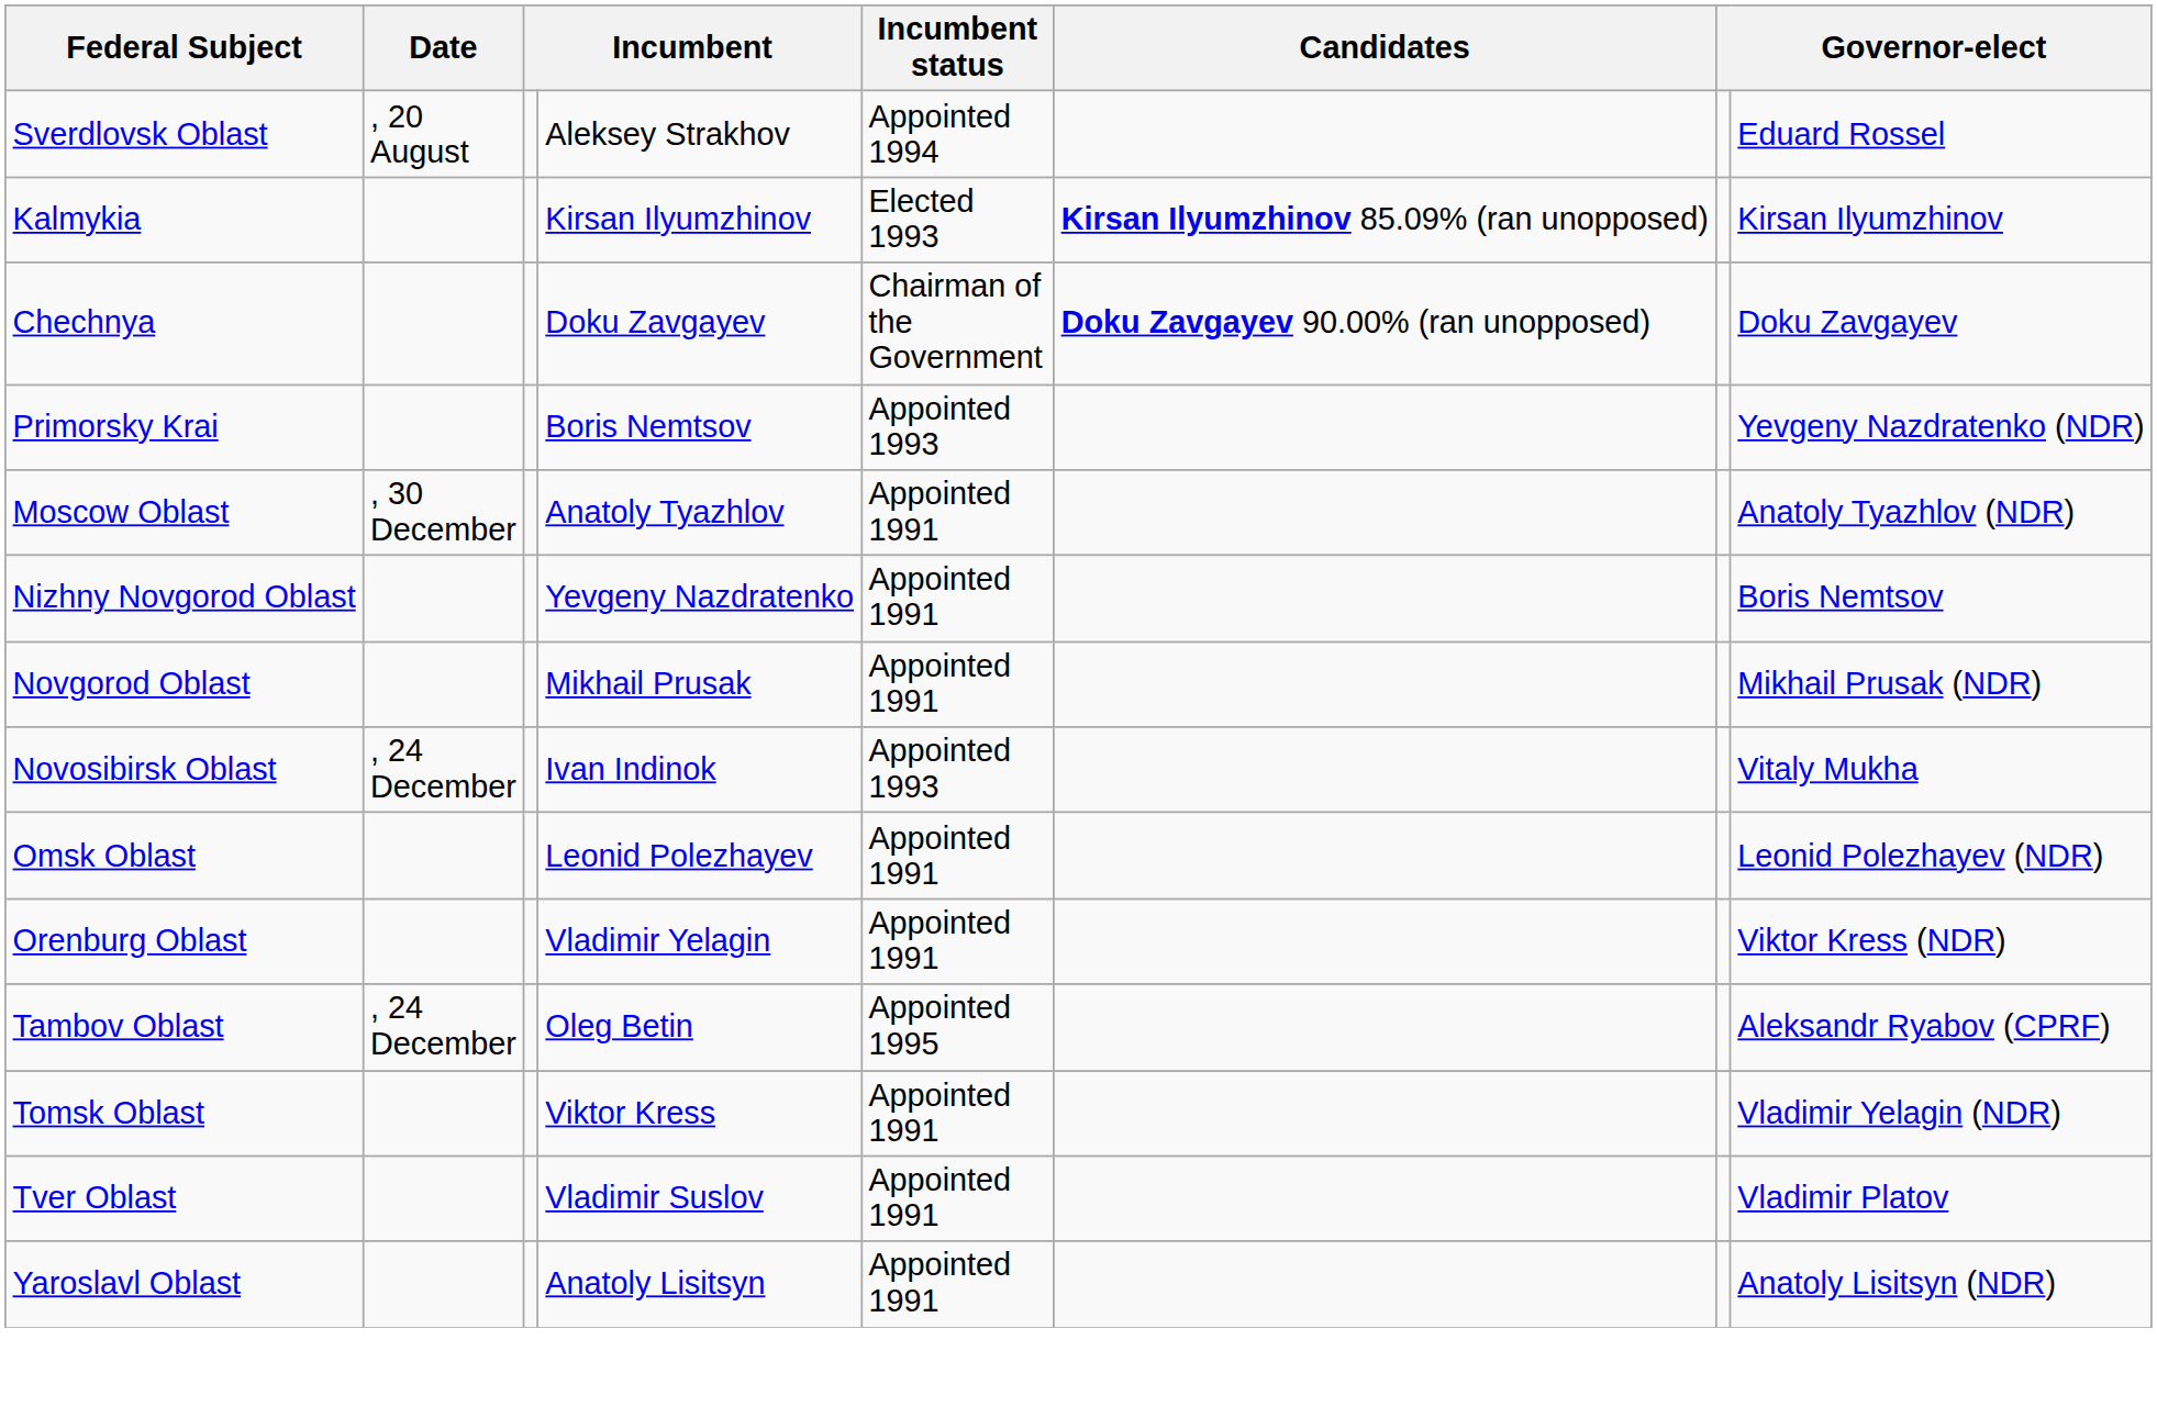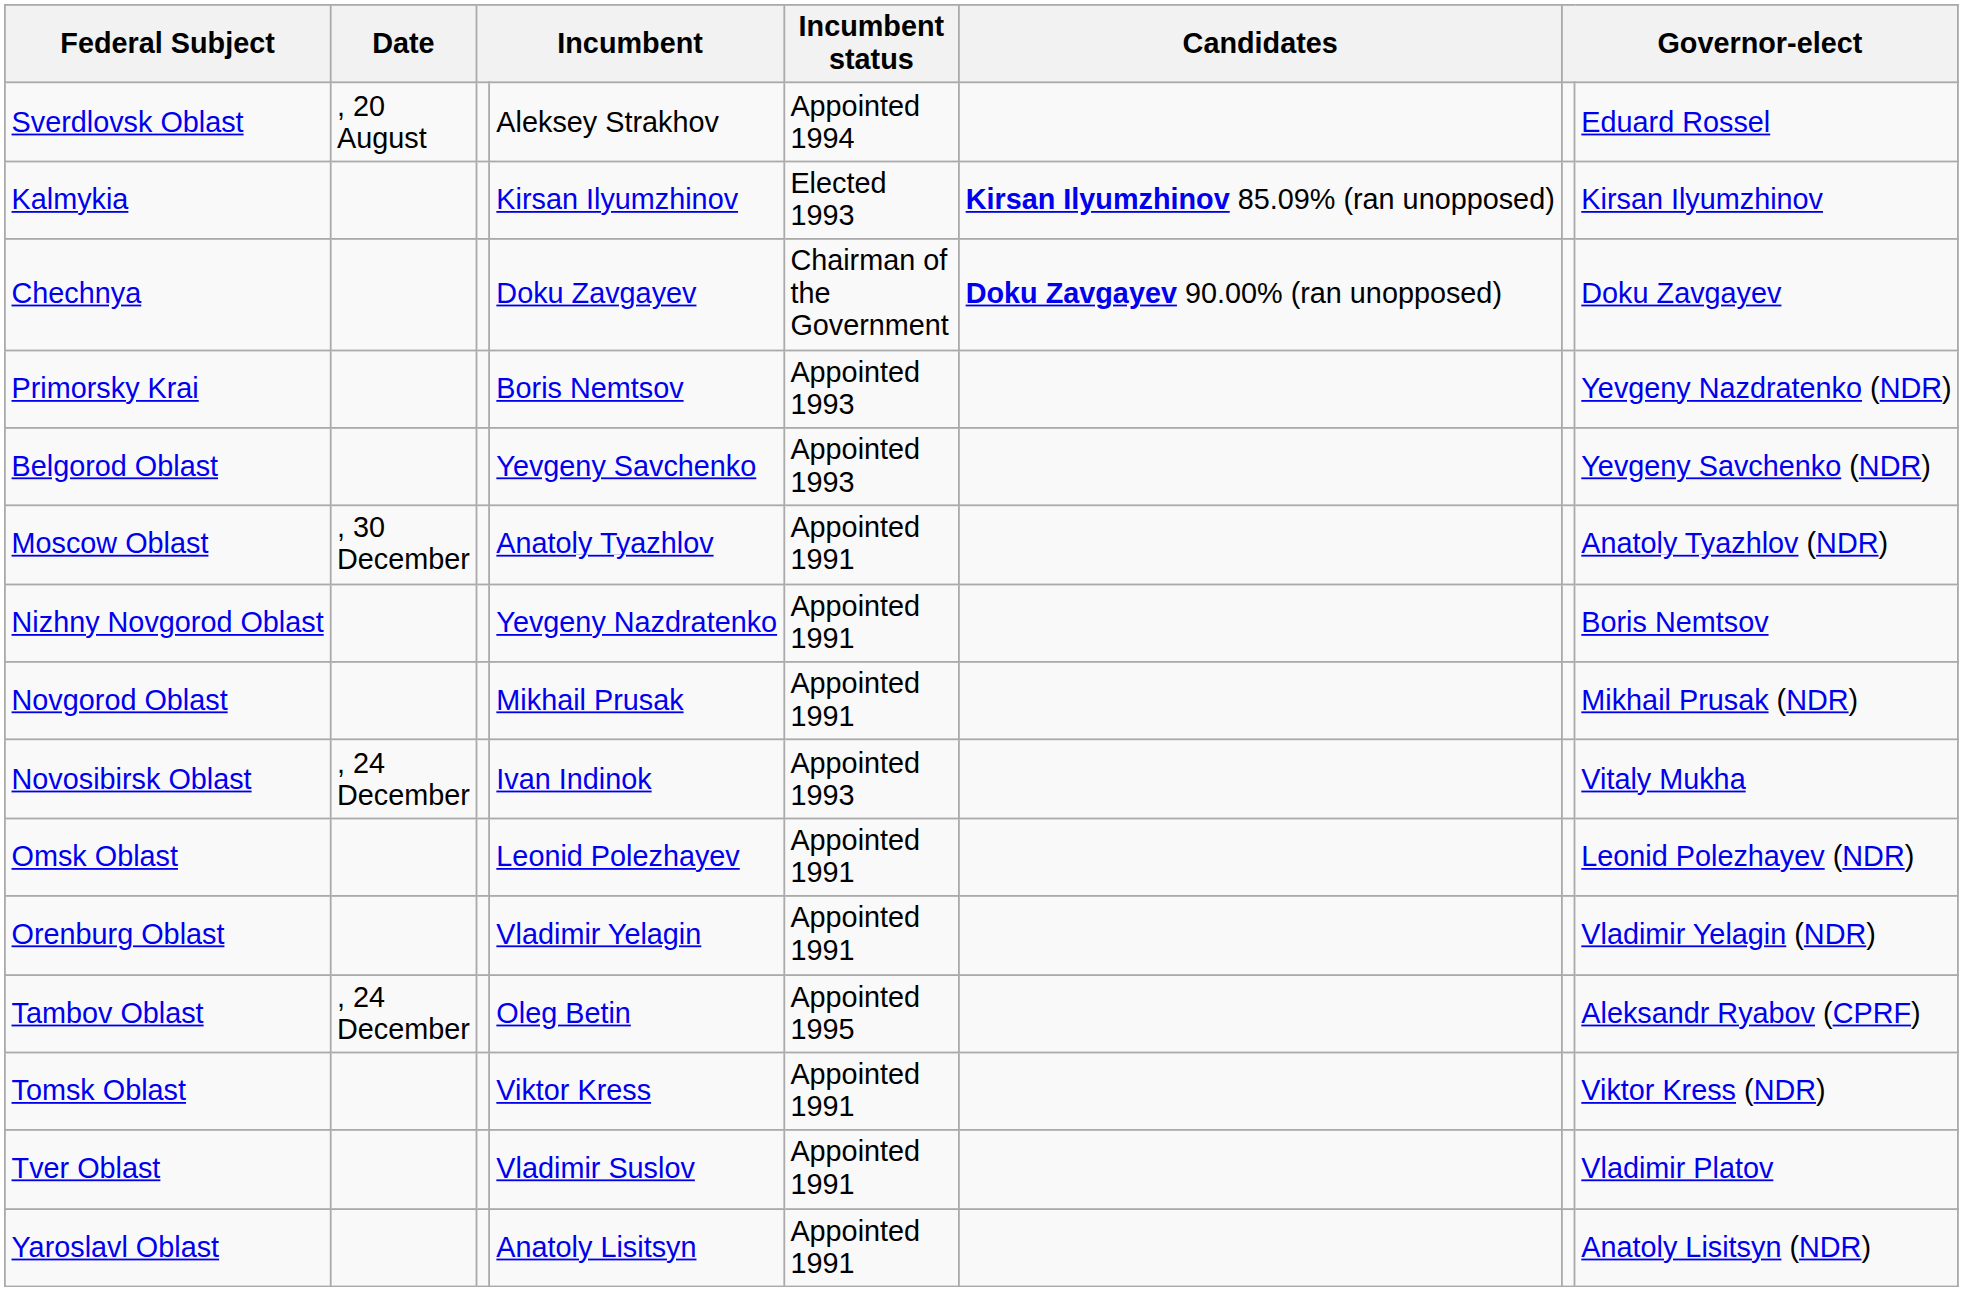+ row: Belgorod Oblast | Yevgeny Savchenko | Appointed 1993 | Yevgeny Savchenko (NDR)
Orenburg Oblast | column 8: Viktor Kress (NDR) -> Vladimir Yelagin (NDR)
Tomsk Oblast | column 8: Vladimir Yelagin (NDR) -> Viktor Kress (NDR)
